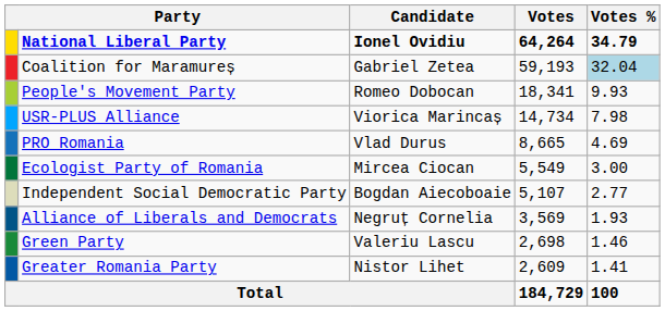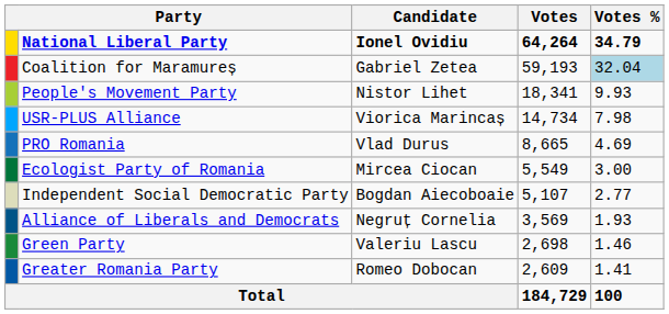People's Movement Party | Candidate: Romeo Dobocan -> Nistor Lihet
Greater Romania Party | Candidate: Nistor Lihet -> Romeo Dobocan
